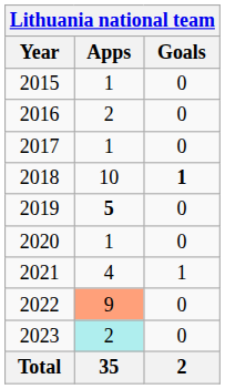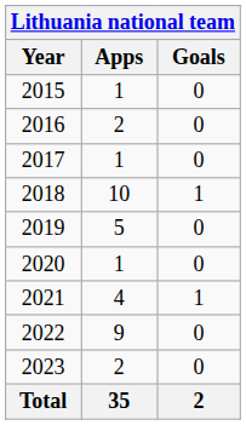2018 | Goals: bold -> normal
2019 | Apps: bold -> normal
2022 | Apps: lightsalmon background -> no background
2023 | Apps: paleturquoise background -> no background
